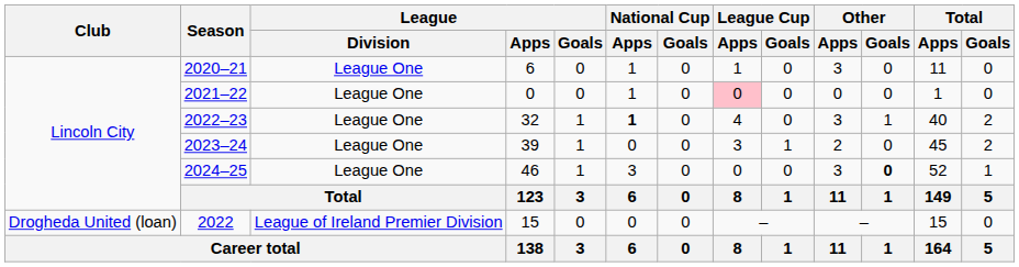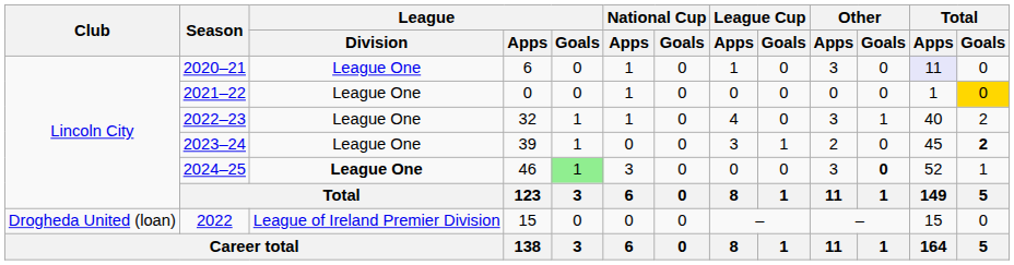2020–21 | Total / Apps: no background -> lavender background
2021–22 | League Cup / Apps: pink background -> no background
2021–22 | Total / Goals: no background -> gold background
2022–23 | National Cup / Apps: bold -> normal
2023–24 | Total / Goals: normal -> bold
2024–25 | League / Division: normal -> bold
2024–25 | League / Goals: no background -> lightgreen background
